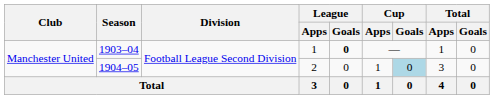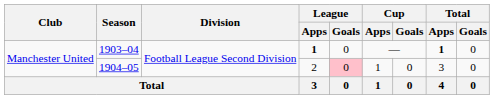1903–04 | League / Apps: normal -> bold
1903–04 | League / Goals: bold -> normal
1903–04 | Total / Apps: normal -> bold
1904–05 | League / Goals: no background -> pink background
1904–05 | Cup / Goals: lightblue background -> no background
